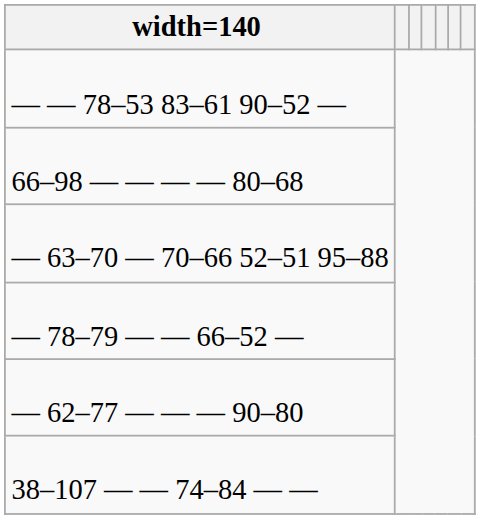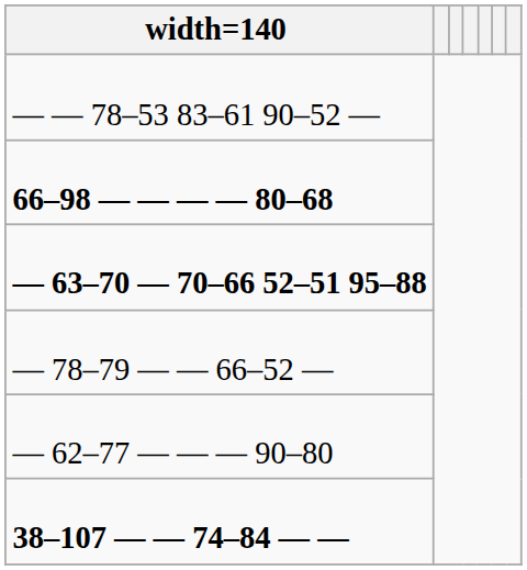66–98 — — — — 80–68 | width=140: normal -> bold
— 63–70 — 70–66 52–51 95–88 | width=140: normal -> bold
38–107 — — 74–84 — — | width=140: normal -> bold
